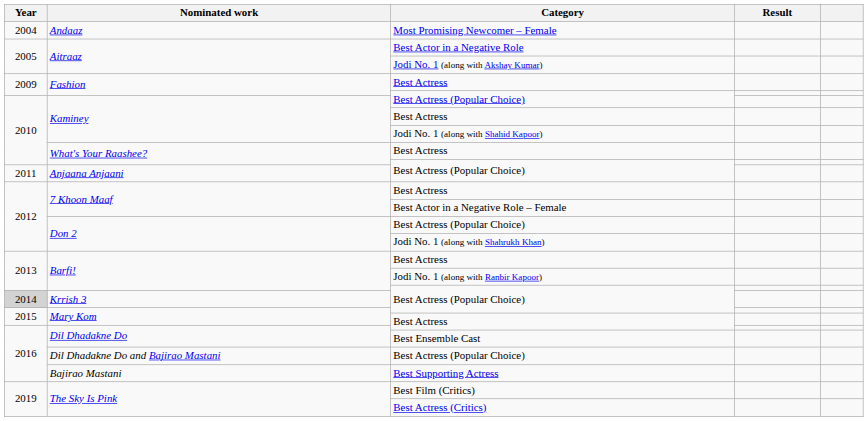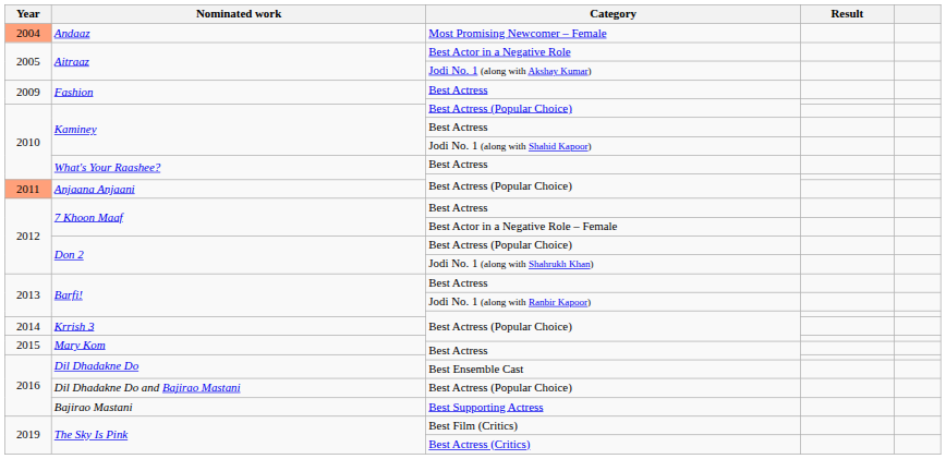Andaaz | Year: no background -> lightsalmon background
Anjaana Anjaani | Year: no background -> lightsalmon background
Krrish 3 | Year: lightgrey background -> no background
